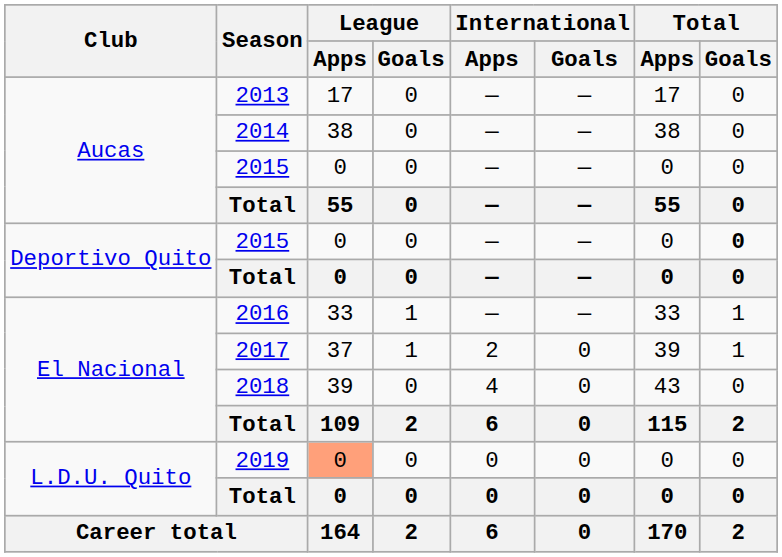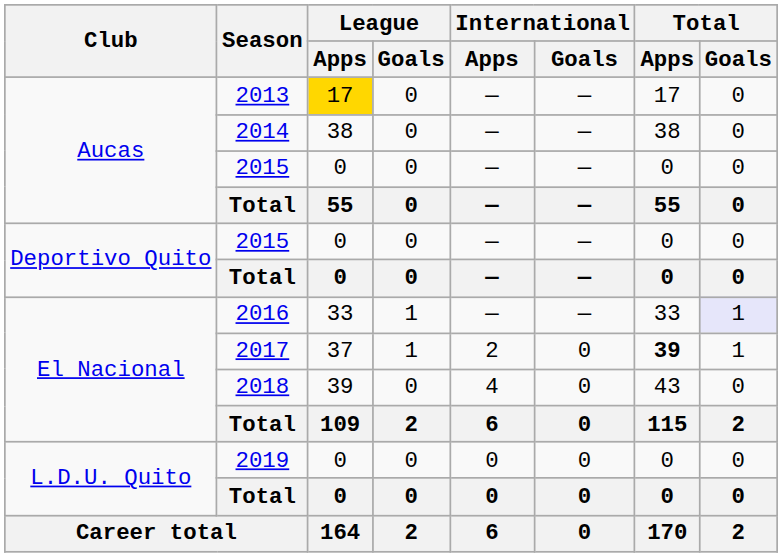2013 | League / Apps: no background -> gold background
Deportivo Quito / 2015 | Total / Goals: bold -> normal
2016 | Total / Goals: no background -> lavender background
2017 | Total / Apps: normal -> bold
2019 | League / Apps: lightsalmon background -> no background
